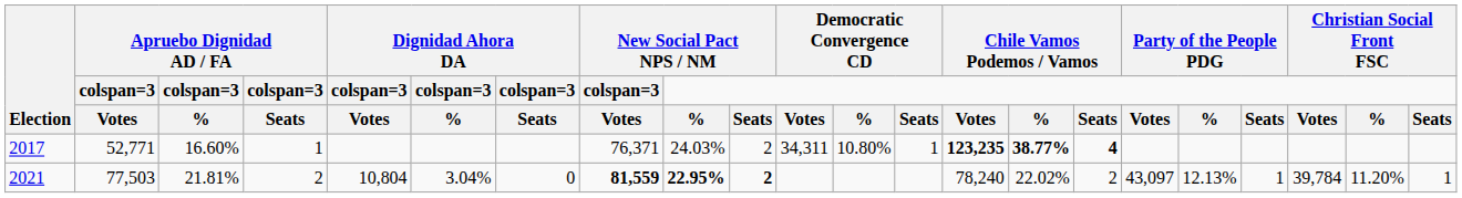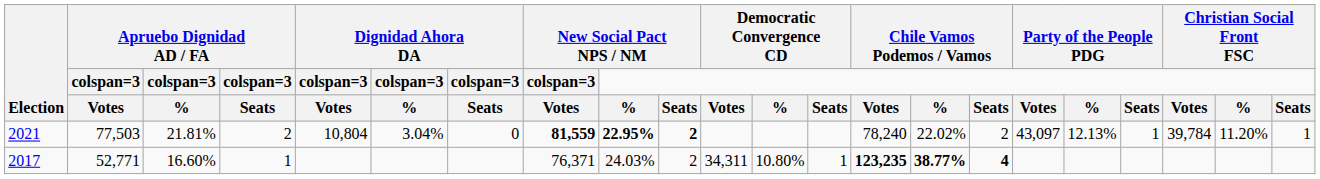rows swapped: 2021 <-> 2017
